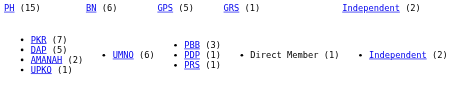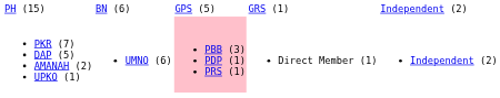PKR (7) DAP (5) AMANAH (2) UPKO (1) | column 3: no background -> pink background
